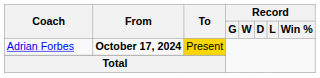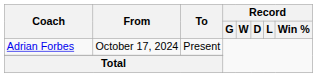Adrian Forbes | From: bold -> normal
Adrian Forbes | To: gold background -> no background
